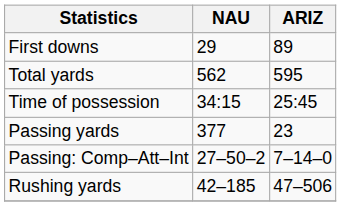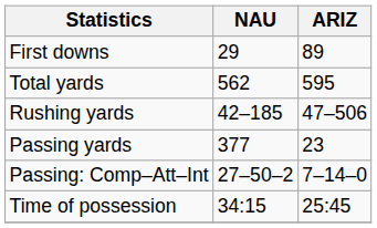rows swapped: Rushing yards <-> Time of possession
